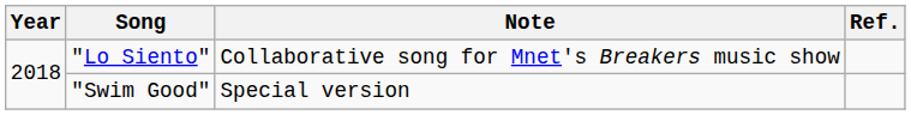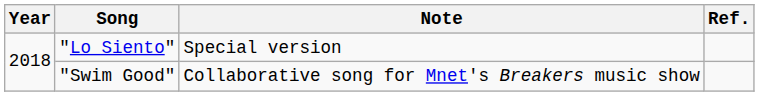"Lo Siento" | Note: Collaborative song for Mnet's Breakers music show -> Special version
"Swim Good" | Note: Special version -> Collaborative song for Mnet's Breakers music show
